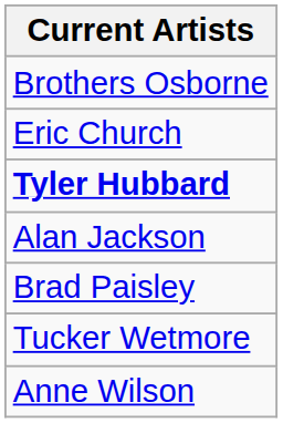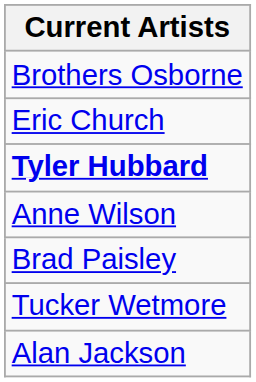row 5 | column 1: Alan Jackson -> Anne Wilson
row 8 | column 1: Anne Wilson -> Alan Jackson
